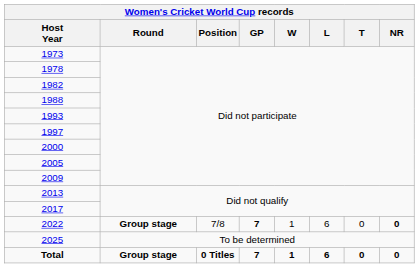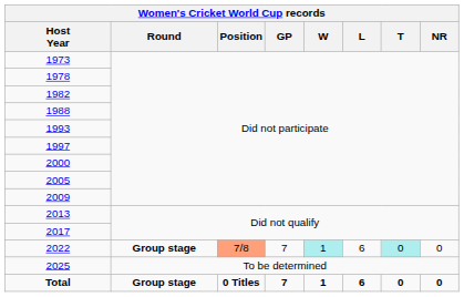2022 | Women's Cricket World Cup records / Position: no background -> lightsalmon background
2022 | Women's Cricket World Cup records / GP: bold -> normal
2022 | Women's Cricket World Cup records / W: no background -> paleturquoise background
2022 | Women's Cricket World Cup records / T: no background -> paleturquoise background
2022 | Women's Cricket World Cup records / NR: bold -> normal
